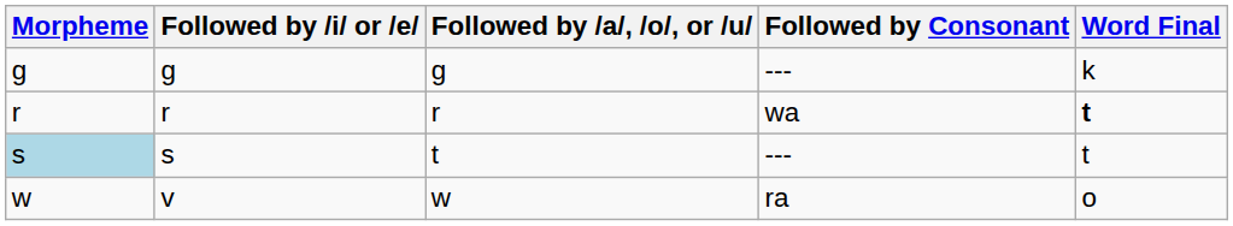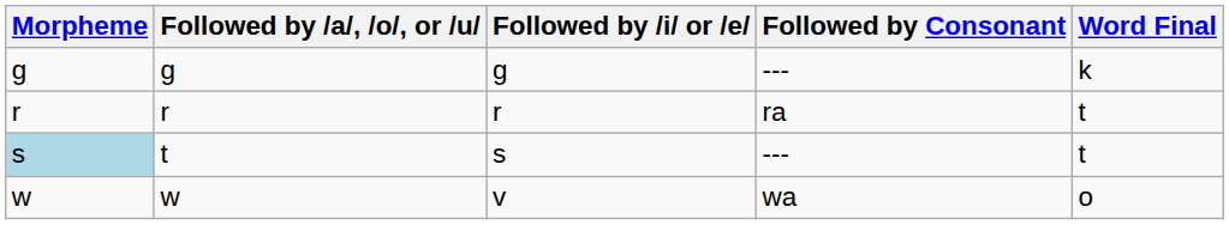columns swapped: Followed by /i/ or /e <-> Followed by /a/, /o/, or /u
row 3 | Followed by Consonant: wa -> ra
row 3 | Word Final: bold -> normal
row 5 | Followed by Consonant: ra -> wa
